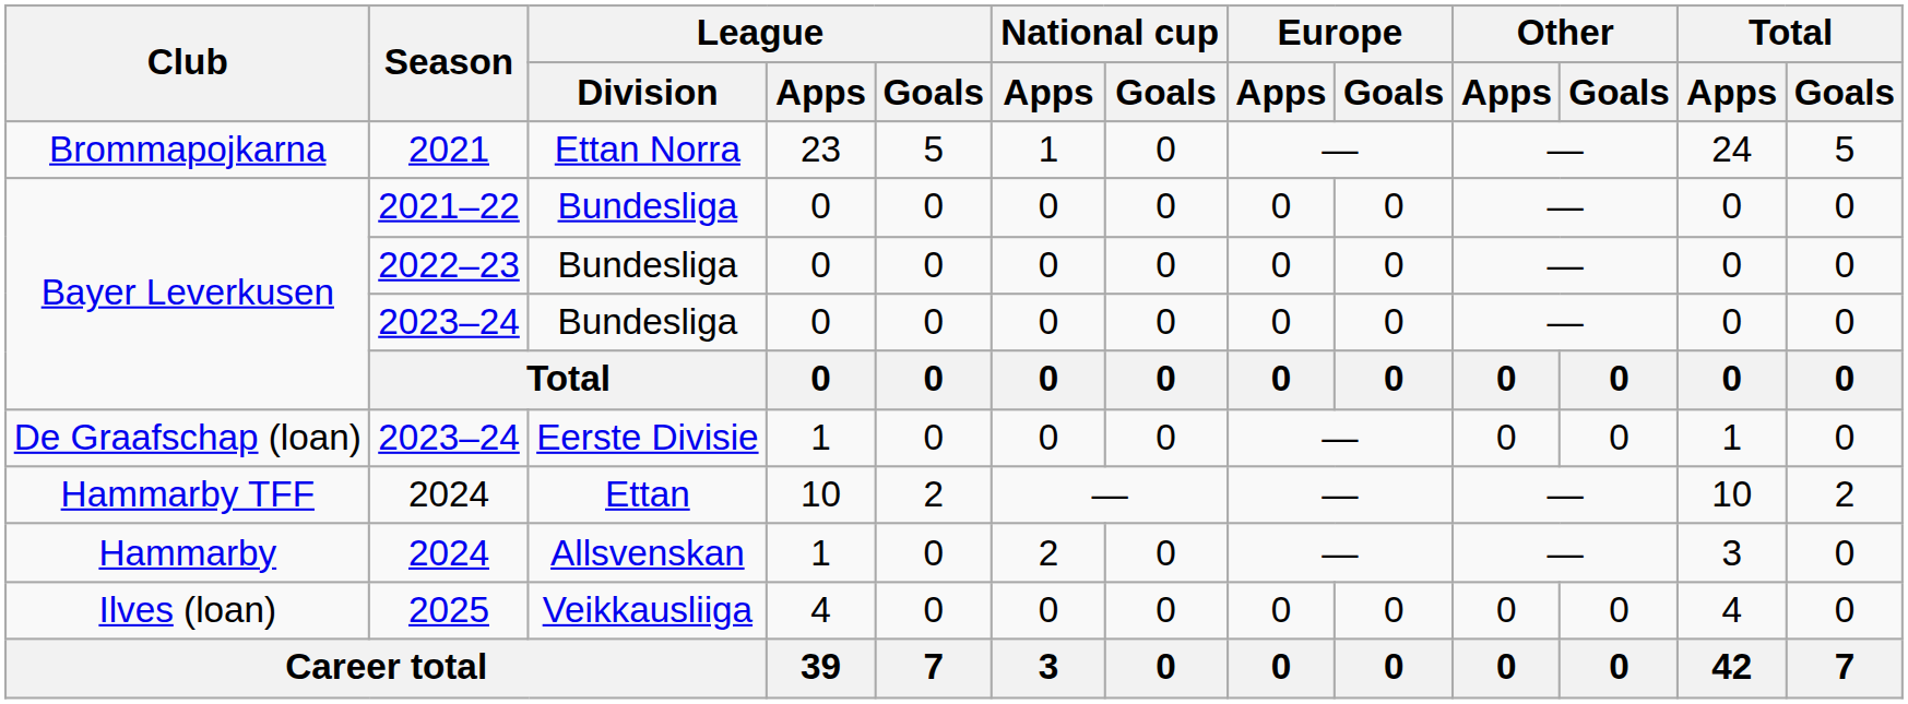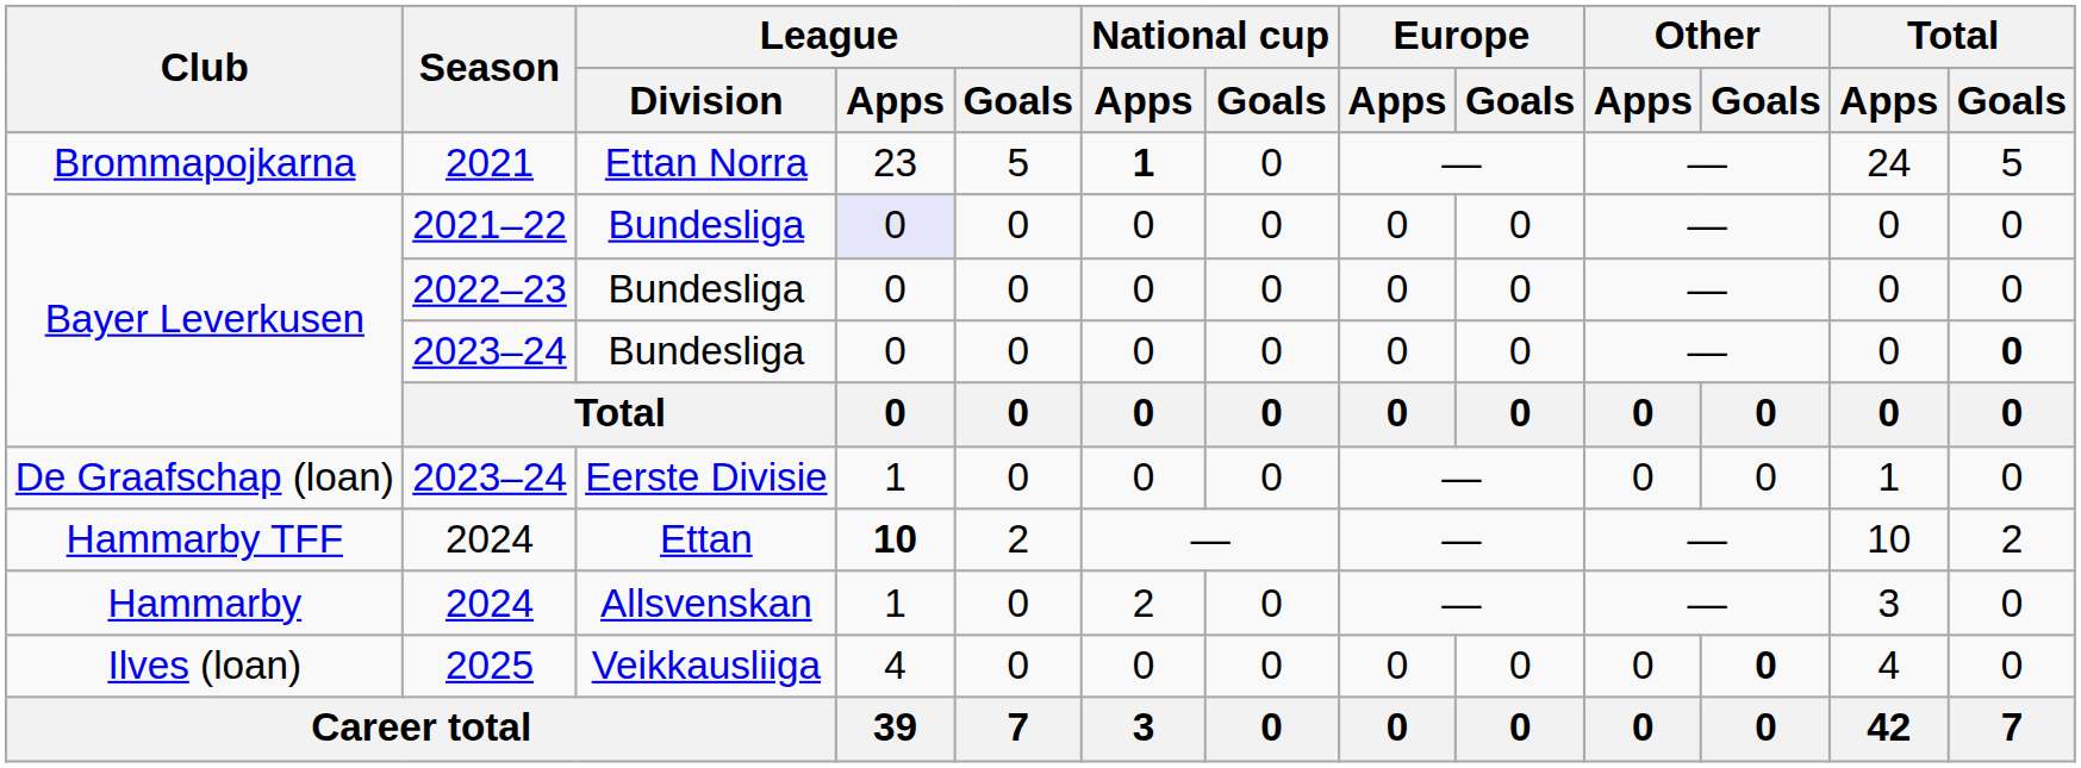Brommapojkarna | National cup / Apps: normal -> bold
Bayer Leverkusen / 2021–22 | League / Apps: no background -> lavender background
Bayer Leverkusen / 2023–24 | Total / Goals: normal -> bold
Hammarby TFF | League / Apps: normal -> bold
Ilves (loan) | Other / Goals: normal -> bold
